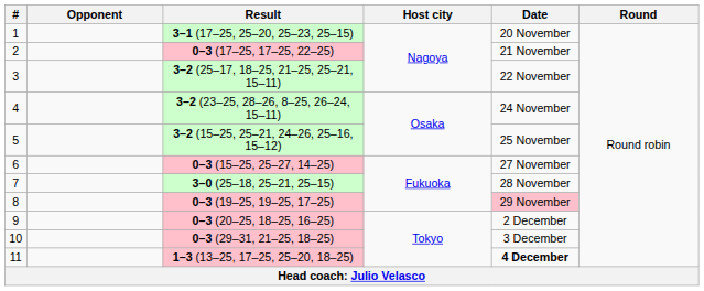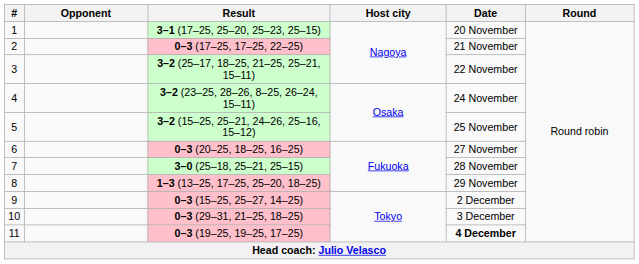6 | Result: 0–3 (15–25, 25–27, 14–25) -> 0–3 (20–25, 18–25, 16–25)
8 | Result: 0–3 (19–25, 19–25, 17–25) -> 1–3 (13–25, 17–25, 25–20, 18–25)
8 | Date: pink background -> no background
9 | Result: 0–3 (20–25, 18–25, 16–25) -> 0–3 (15–25, 25–27, 14–25)
11 | Result: 1–3 (13–25, 17–25, 25–20, 18–25) -> 0–3 (19–25, 19–25, 17–25)
